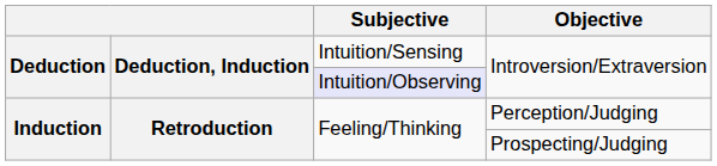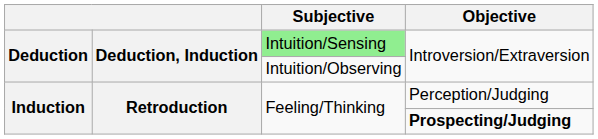Intuition/Sensing | Subjective: no background -> lightgreen background
Intuition/Observing | Subjective: lavender background -> no background
Feeling/Thinking / Prospecting/Judging | Objective: normal -> bold
